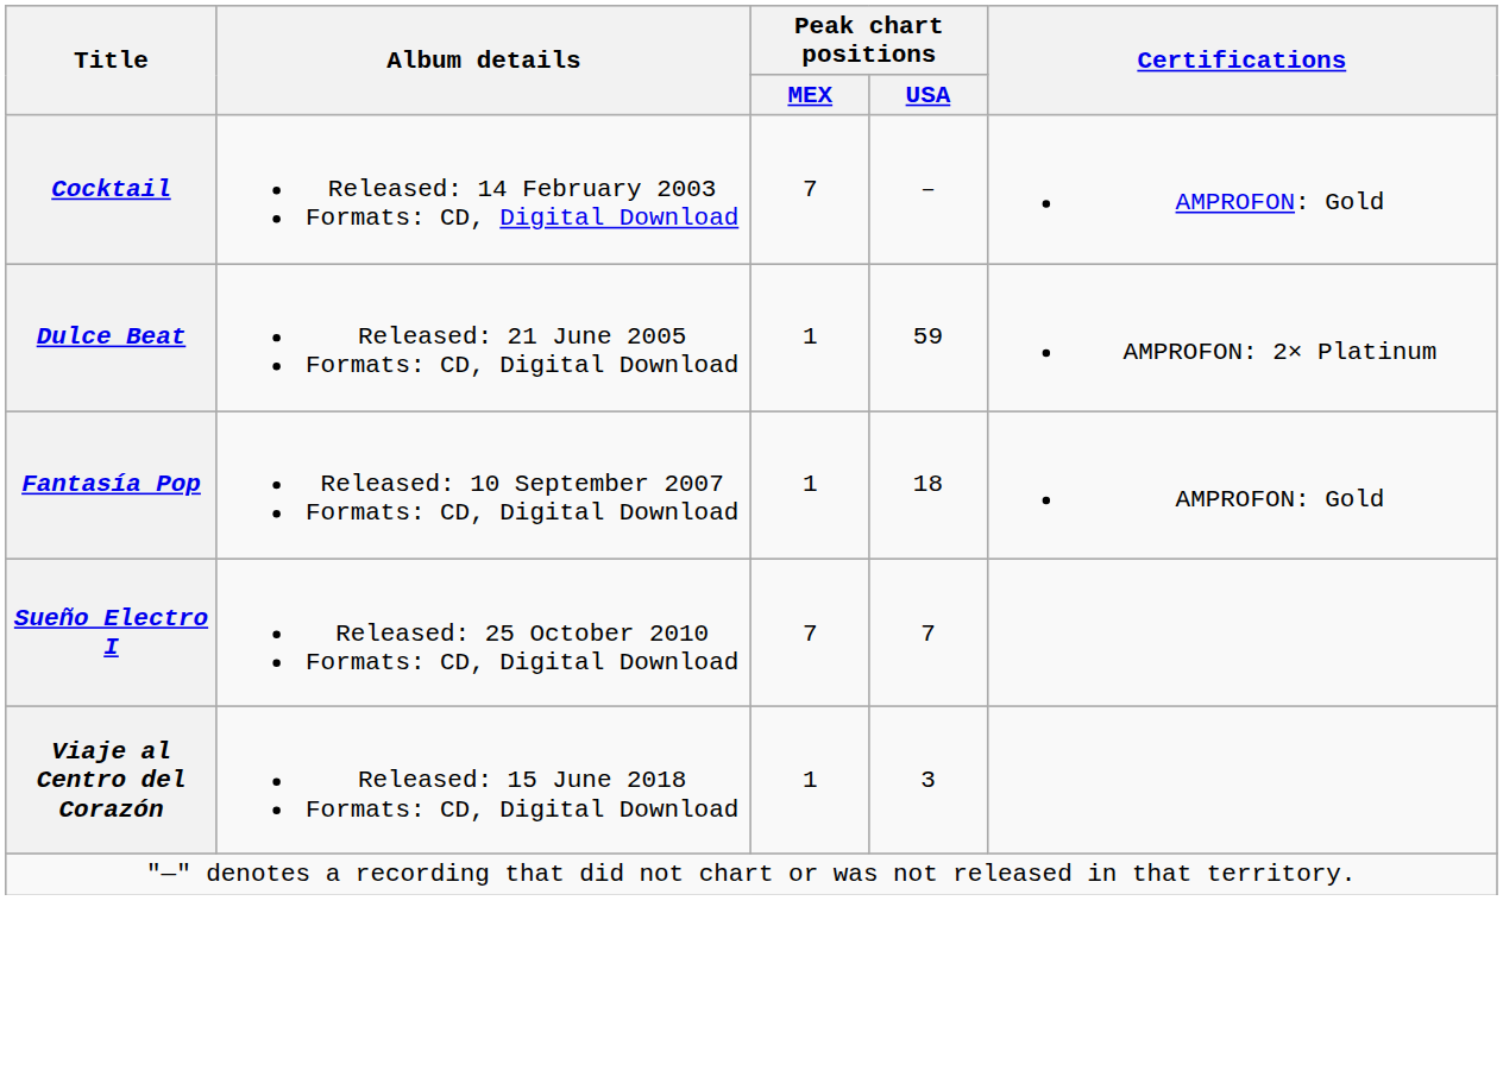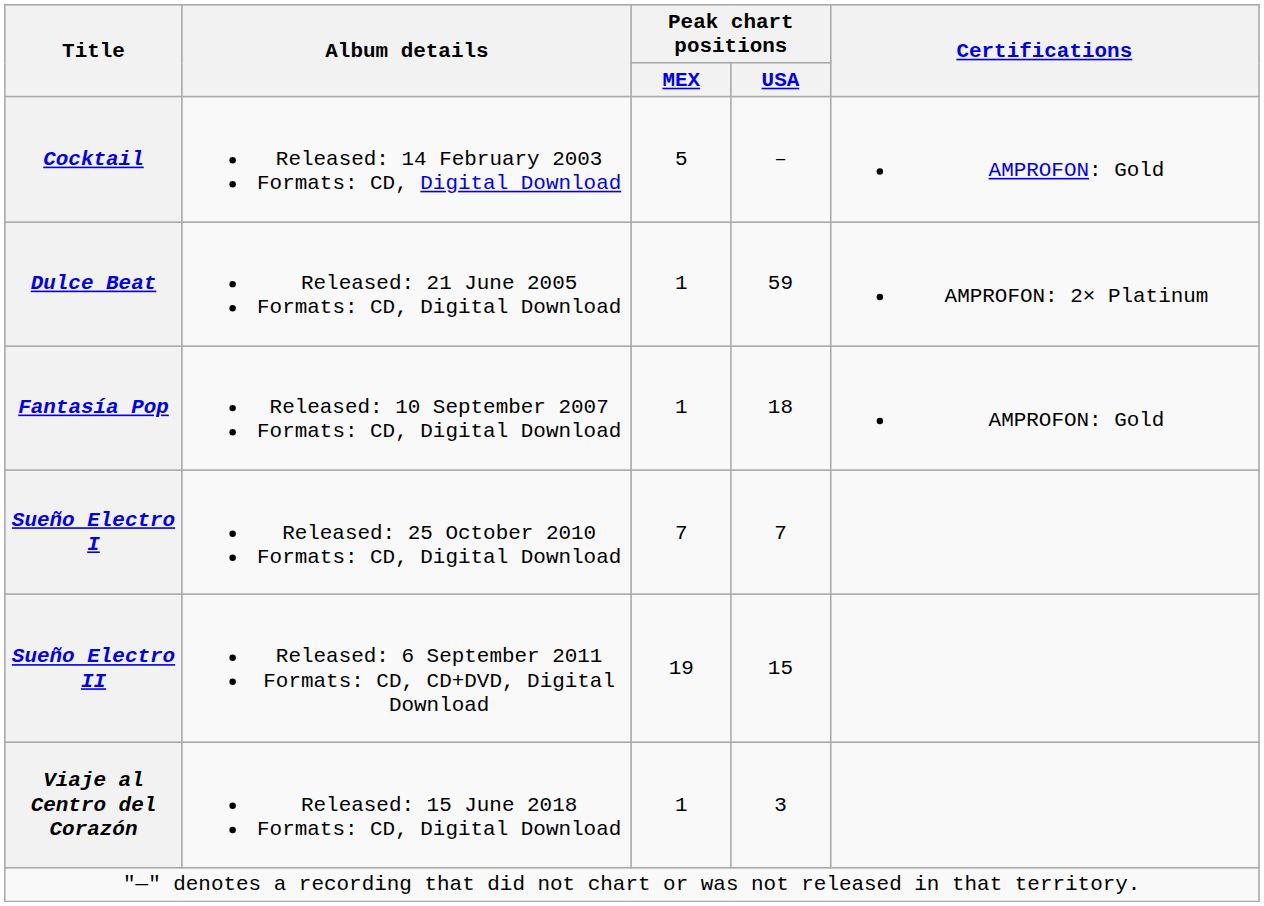Cocktail | Peak chart positions / MEX: 7 -> 5
+ row: Sueño Electro II | Released: 6 September 2011 Formats: CD, CD+DVD, Digital Download | 19 | 15
